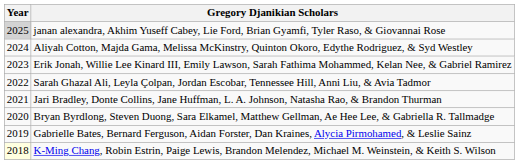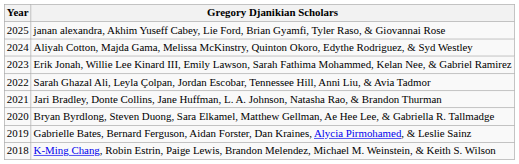row 2 | Year: lightgrey background -> no background
row 9 | Year: lightyellow background -> no background
